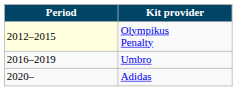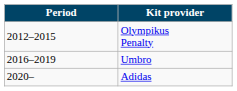Olympikus Penalty | Period: lightyellow background -> no background
